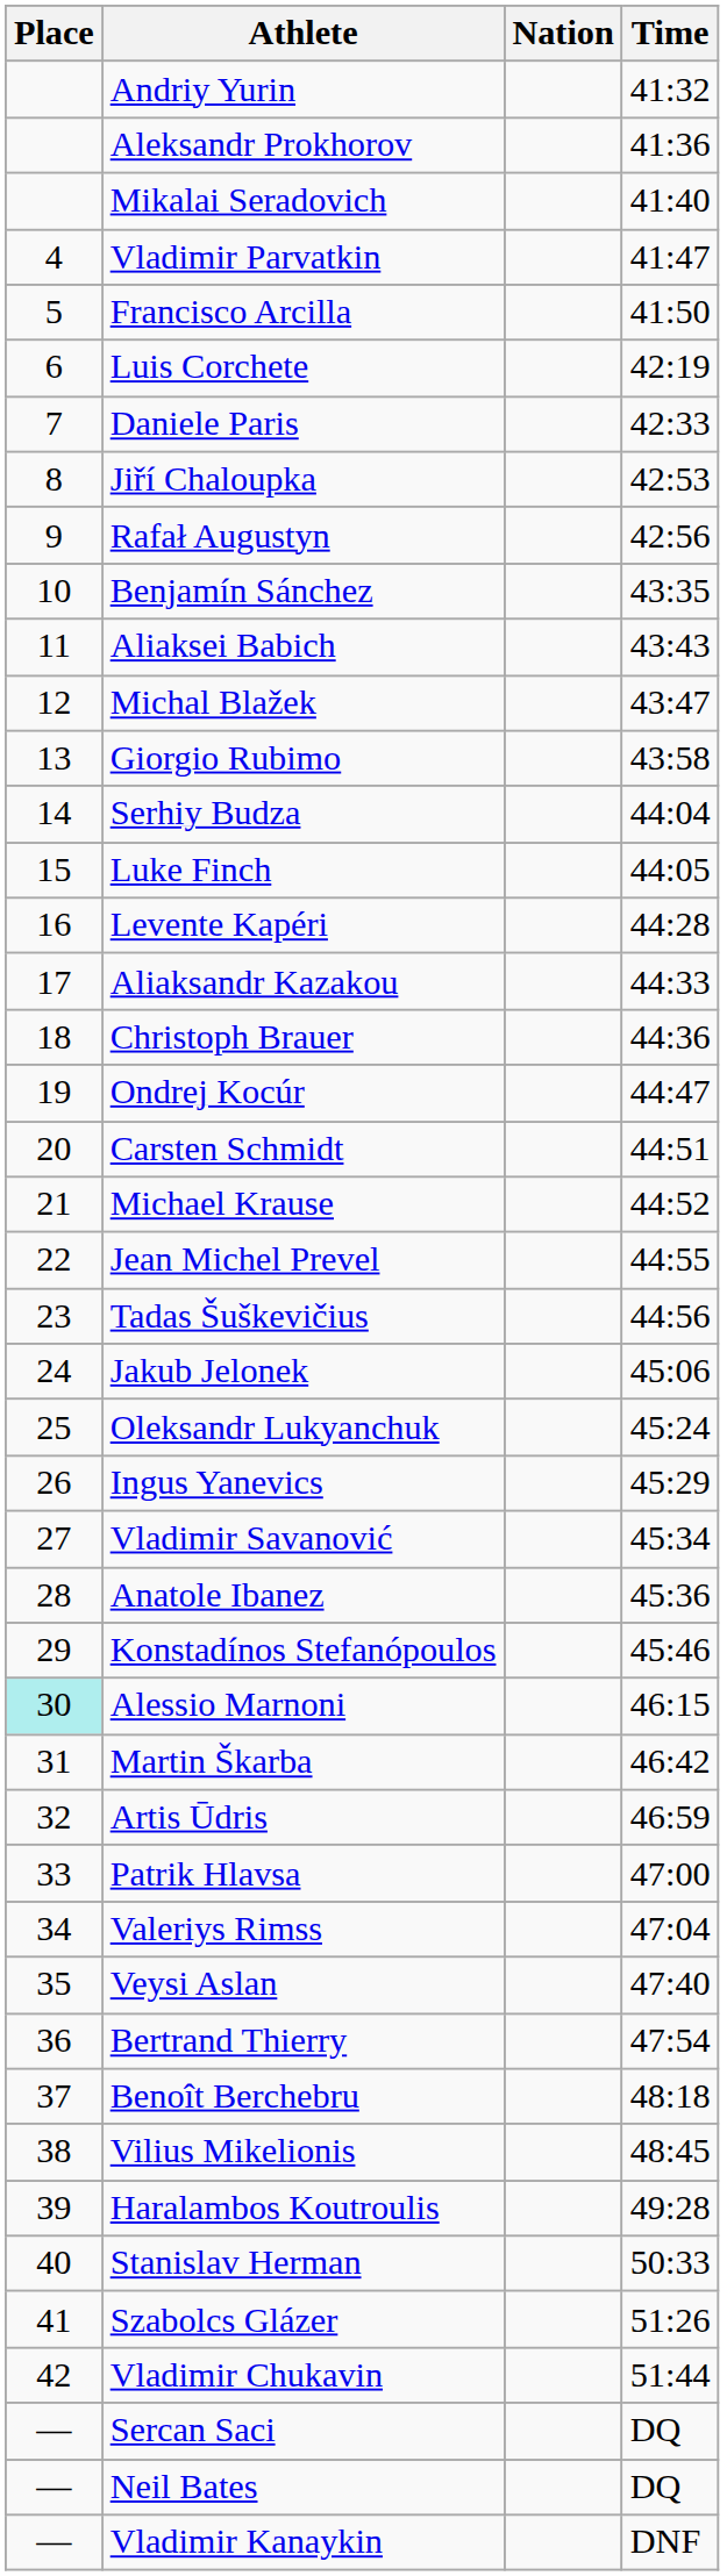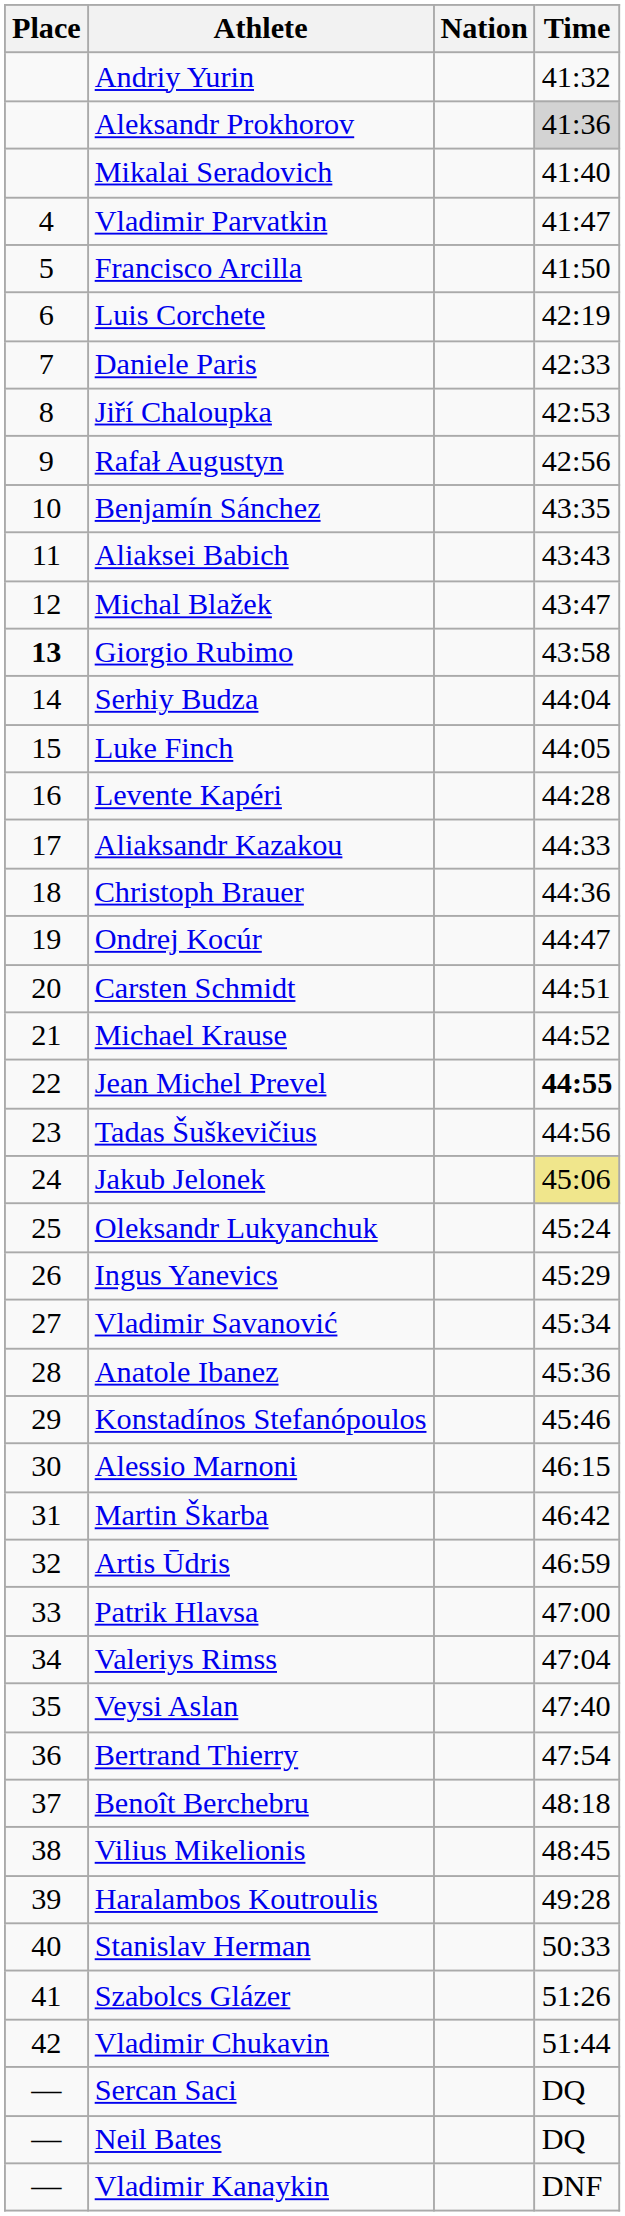Aleksandr Prokhorov | Time: no background -> lightgrey background
Giorgio Rubimo | Place: normal -> bold
Jean Michel Prevel | Time: normal -> bold
Jakub Jelonek | Time: no background -> khaki background
Alessio Marnoni | Place: paleturquoise background -> no background
